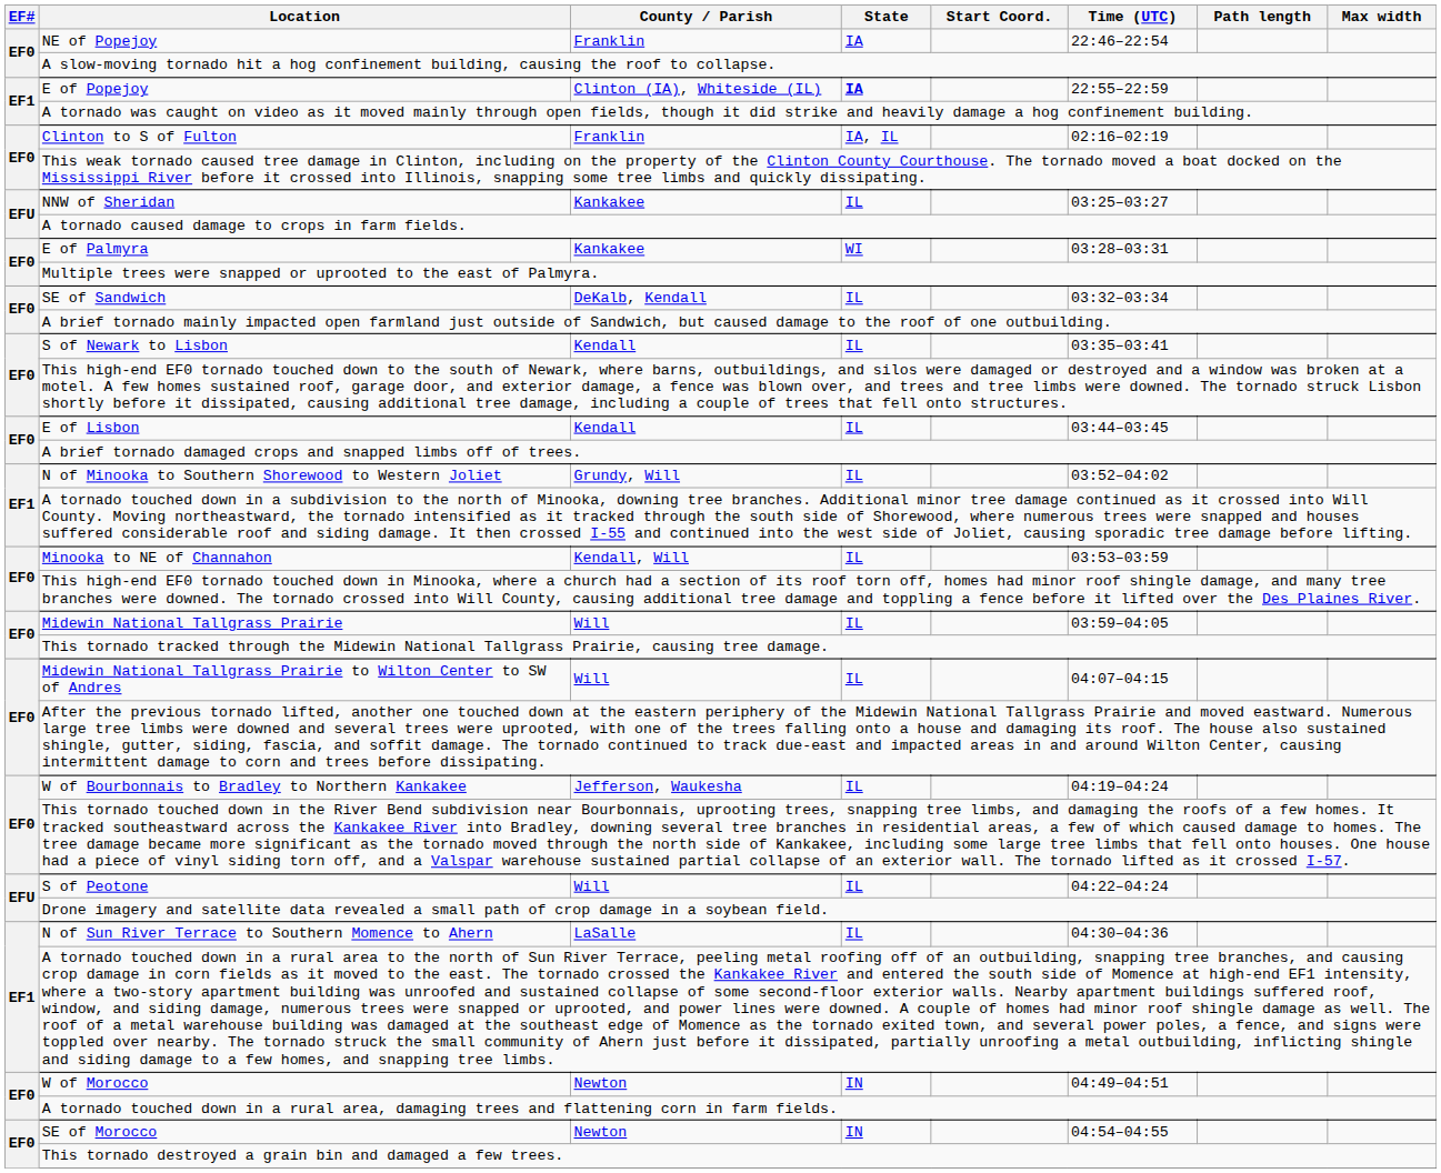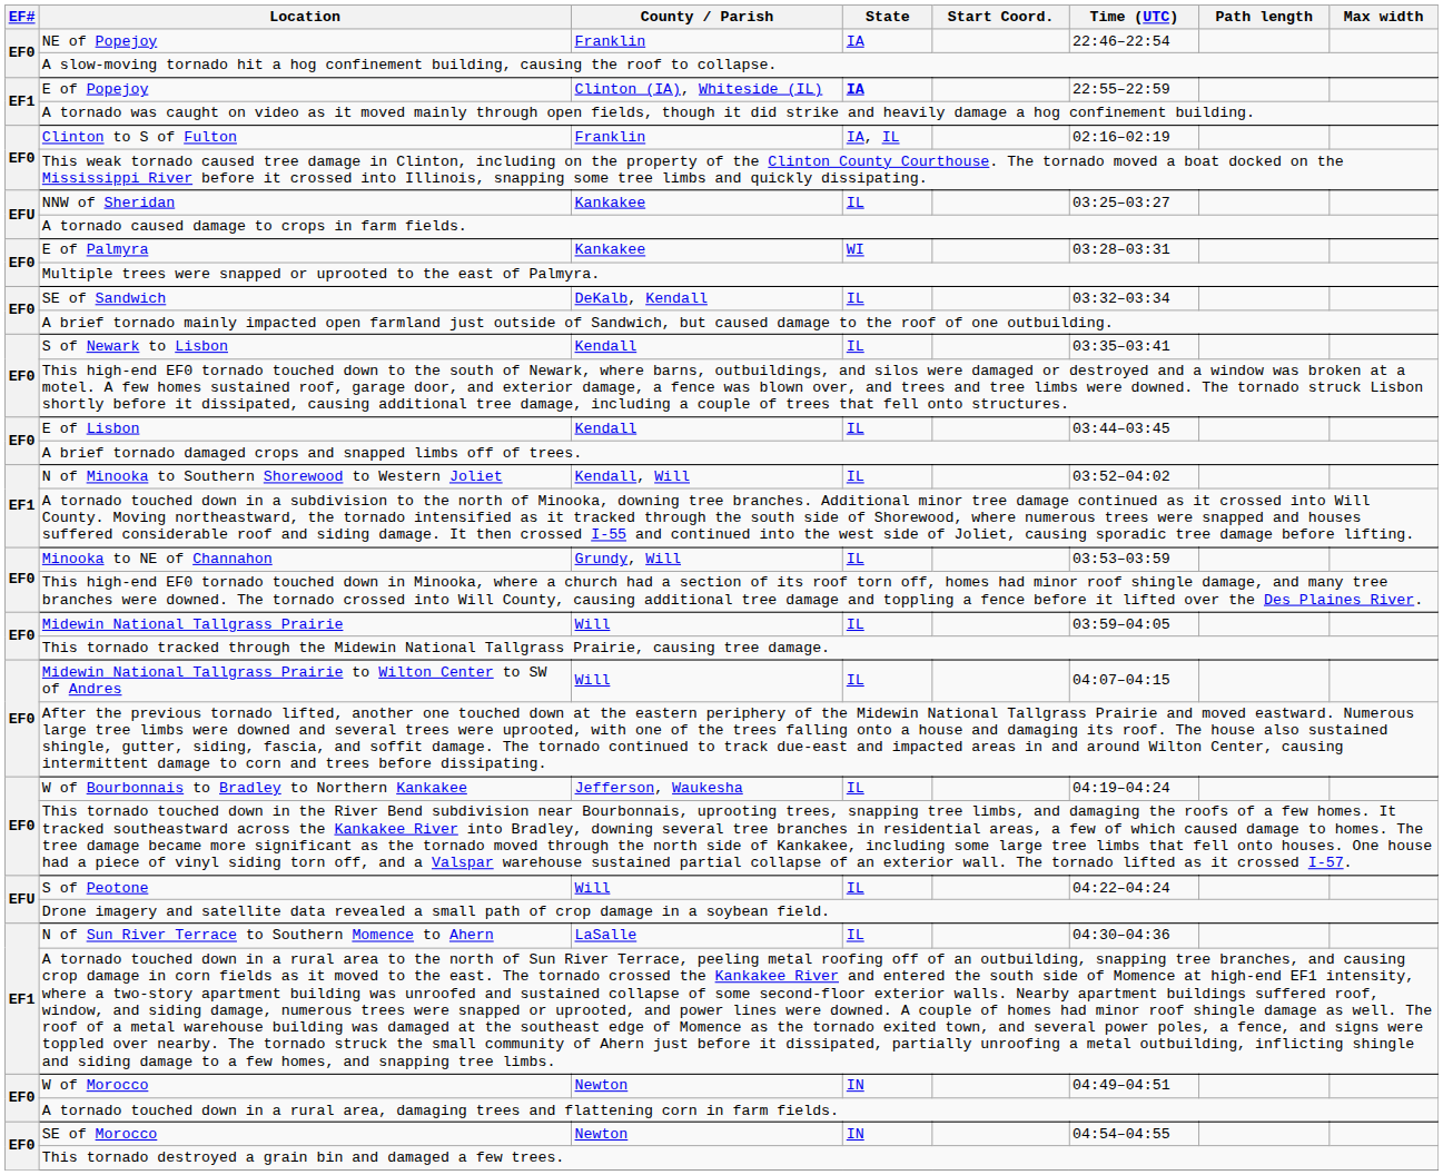N of Minooka to Southern Shorewood to Western Joliet | County / Parish: Grundy, Will -> Kendall, Will
Minooka to NE of Channahon | County / Parish: Kendall, Will -> Grundy, Will
